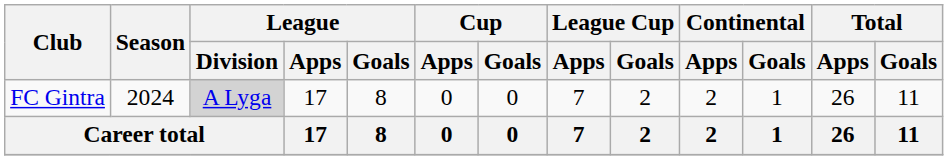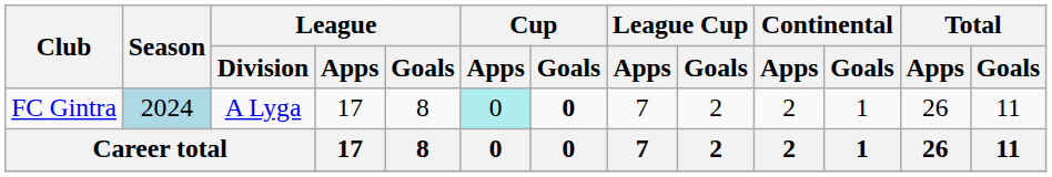FC Gintra | Season: no background -> lightblue background
FC Gintra | League / Division: lightgrey background -> no background
FC Gintra | Cup / Apps: no background -> paleturquoise background
FC Gintra | Cup / Goals: normal -> bold
